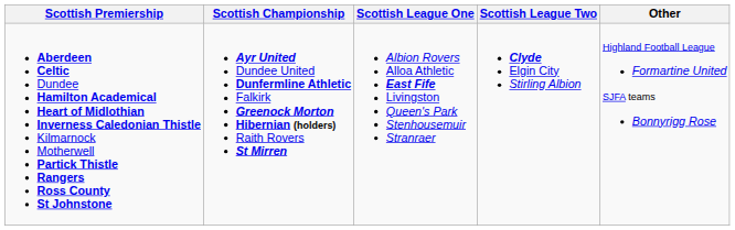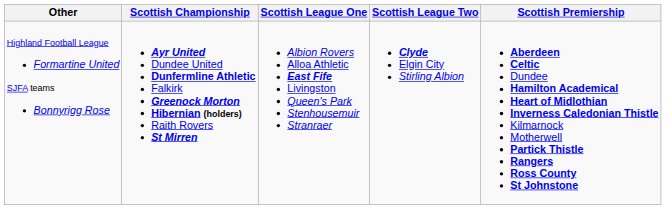columns swapped: Scottish Premiership <-> Other
